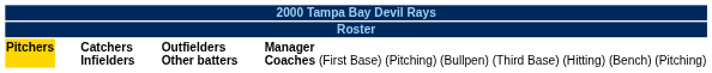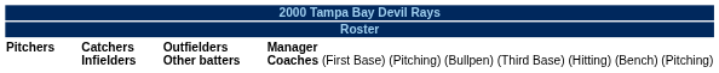Pitchers | column 1: gold background -> no background
